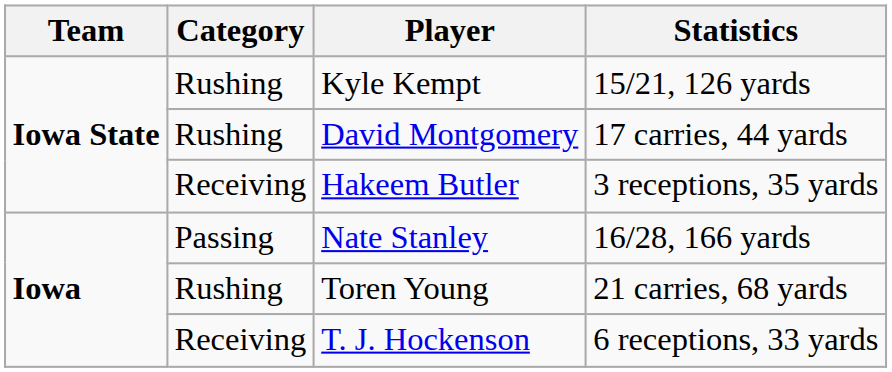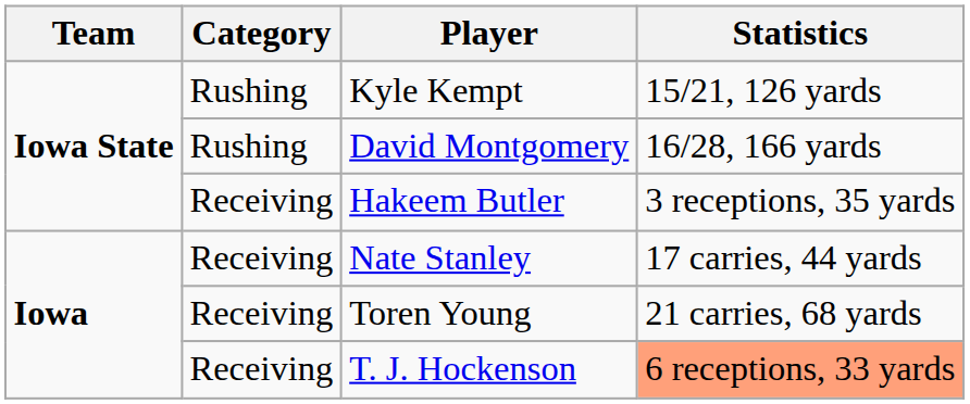David Montgomery | Statistics: 17 carries, 44 yards -> 16/28, 166 yards
Nate Stanley | Category: Passing -> Receiving
Nate Stanley | Statistics: 16/28, 166 yards -> 17 carries, 44 yards
Toren Young | Category: Rushing -> Receiving
T. J. Hockenson | Statistics: no background -> lightsalmon background
